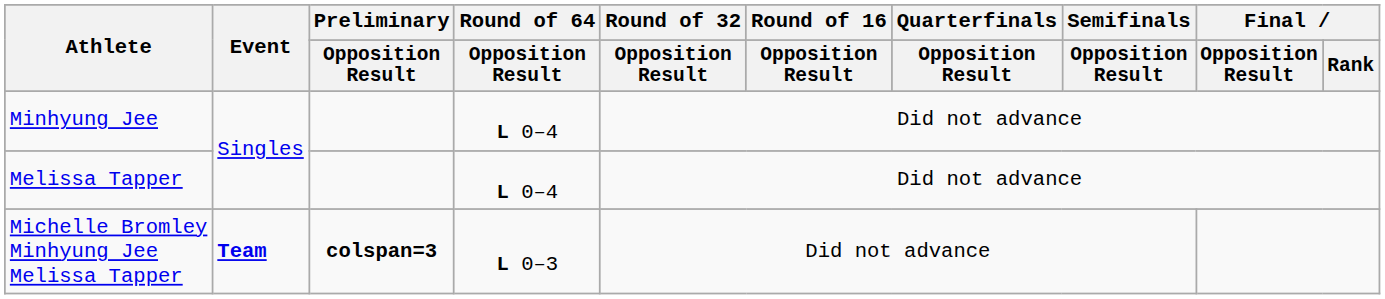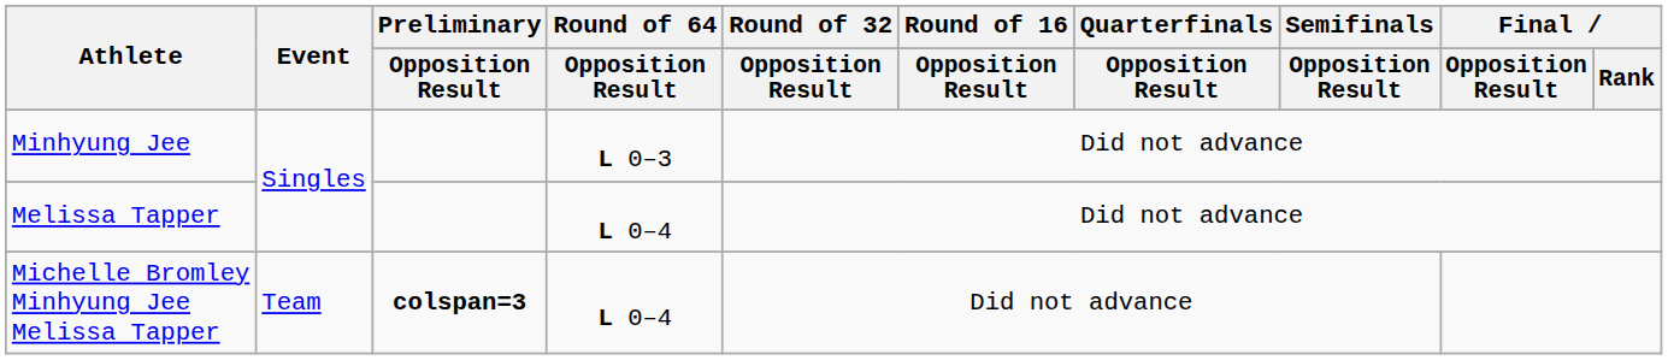Minhyung Jee | Round of 64 / Opposition Result: L 0–4 -> L 0–3
Michelle Bromley Minhyung Jee Melissa Tapper | Event: bold -> normal
Michelle Bromley Minhyung Jee Melissa Tapper | Round of 64 / Opposition Result: L 0–3 -> L 0–4
